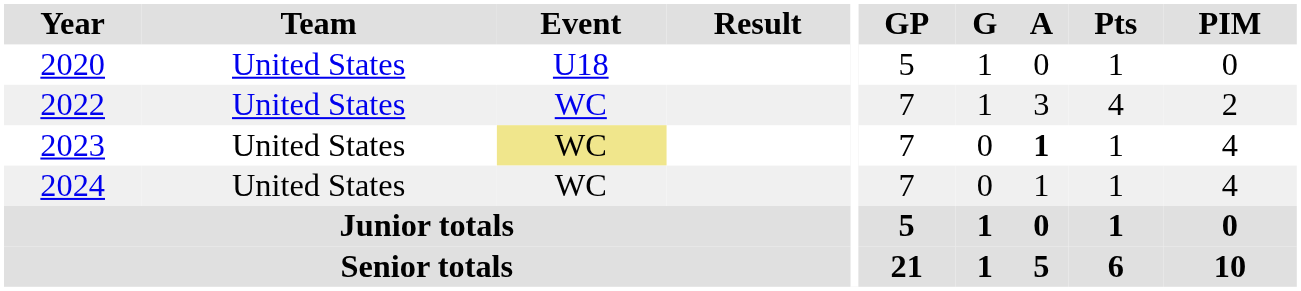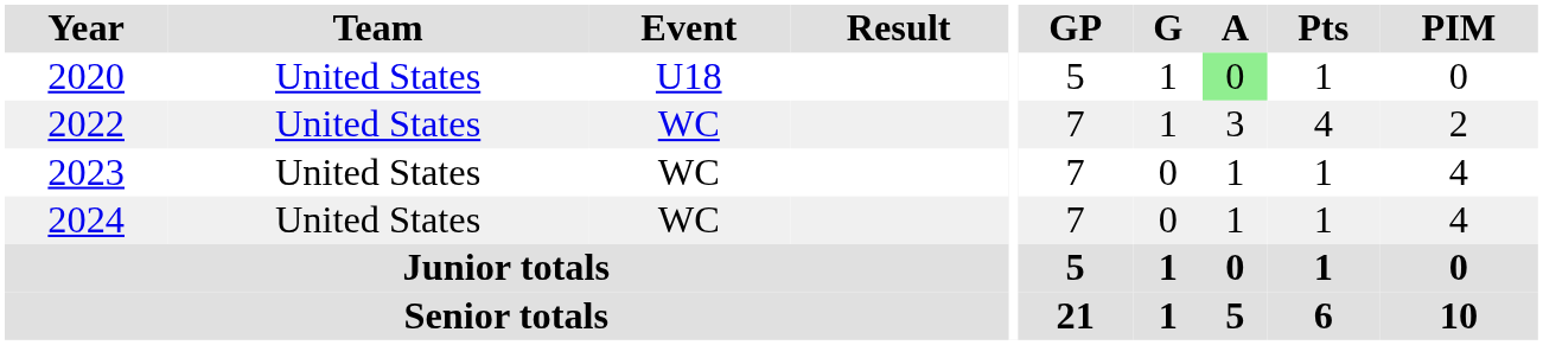2020 | A: no background -> lightgreen background
2023 | Event: khaki background -> no background
2023 | A: bold -> normal
